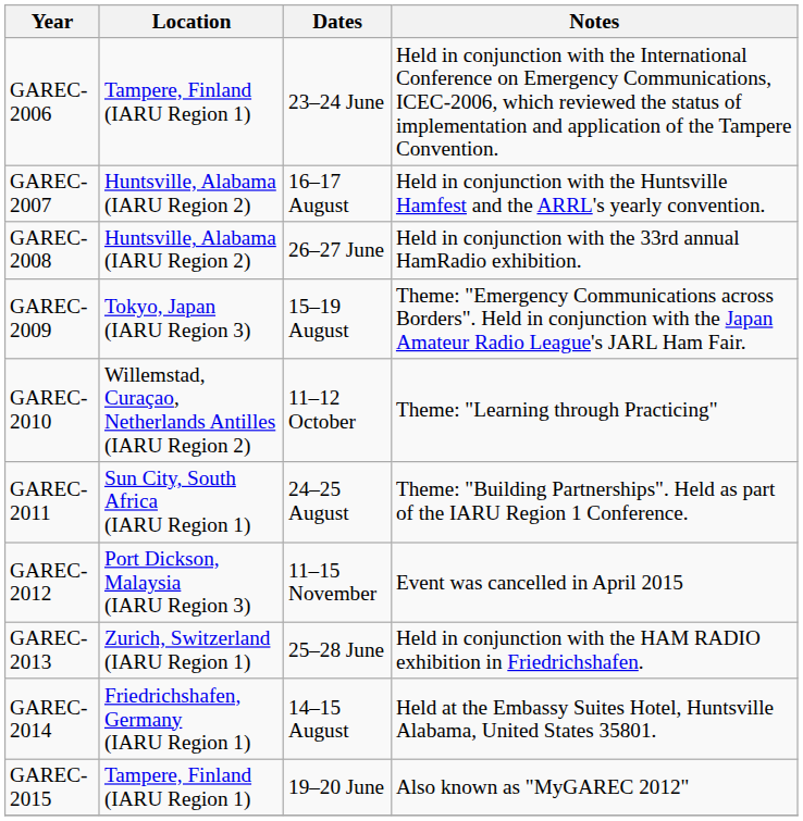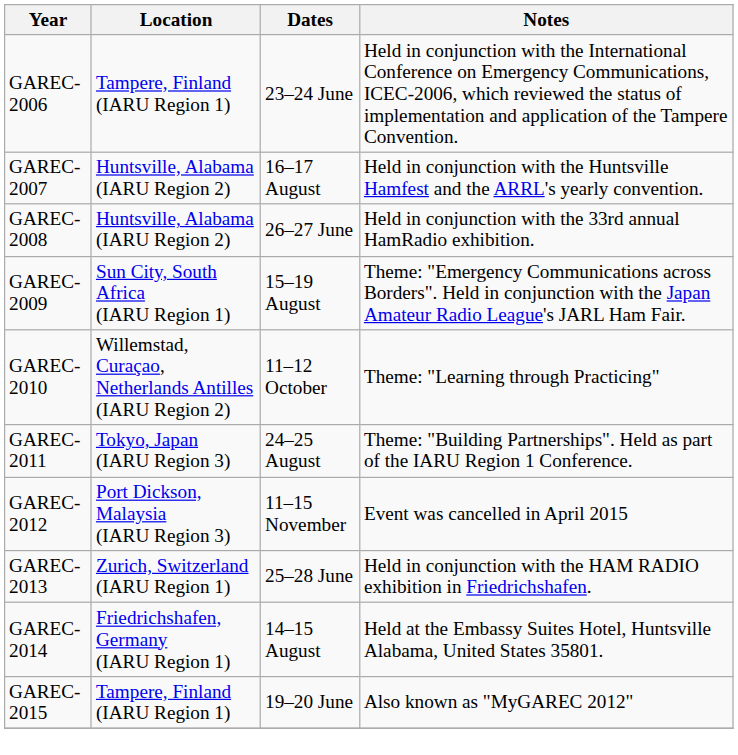GAREC-2009 | Location: Tokyo, Japan (IARU Region 3) -> Sun City, South Africa (IARU Region 1)
GAREC-2011 | Location: Sun City, South Africa (IARU Region 1) -> Tokyo, Japan (IARU Region 3)
